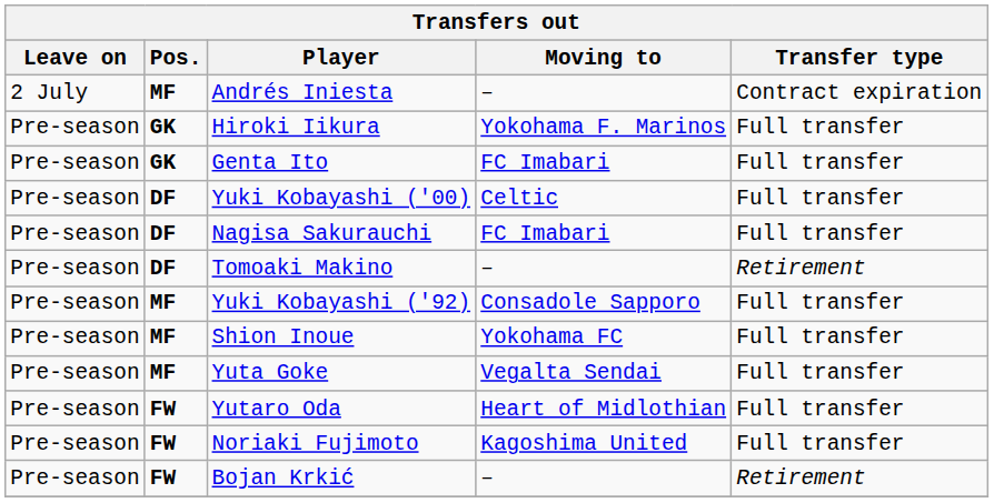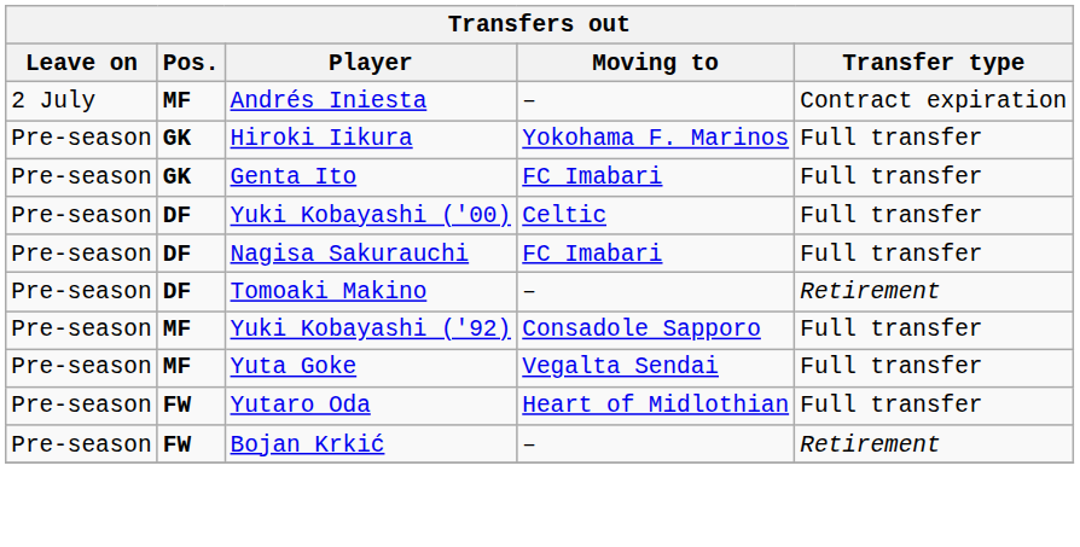- row: Pre-season | MF | Shion Inoue | Yokohama FC | Full transfer
- row: Pre-season | FW | Noriaki Fujimoto | Kagoshima United | Full transfer
